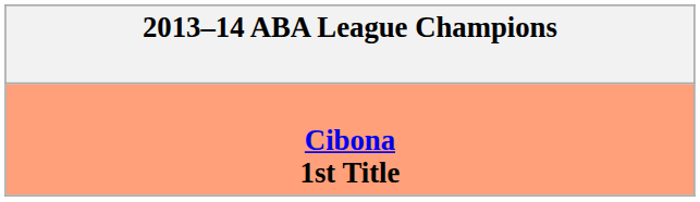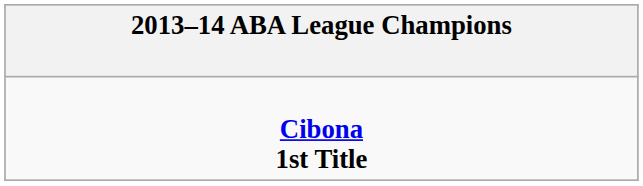row 2 | column 1: lightsalmon background -> no background
